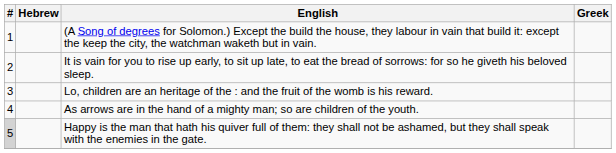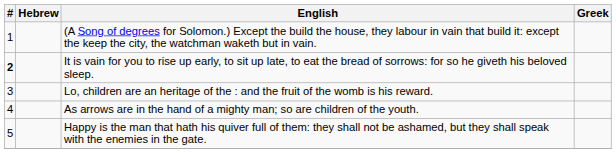row 3 | #: normal -> bold
row 6 | #: lightgrey background -> no background
